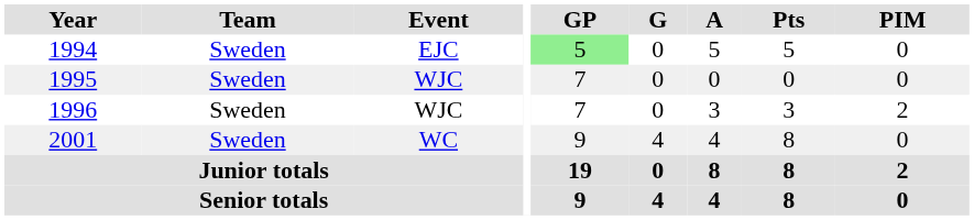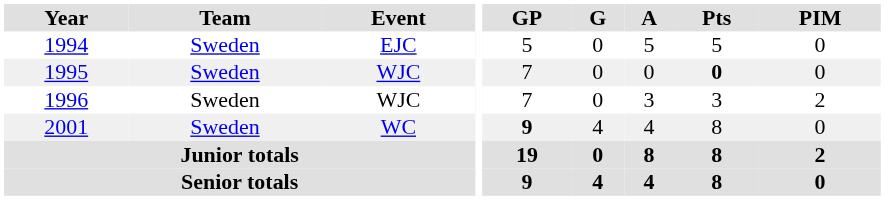1994 | GP: lightgreen background -> no background
1995 | Pts: normal -> bold
2001 | GP: normal -> bold
